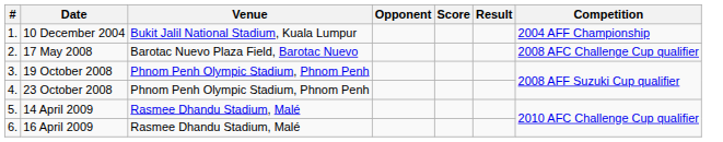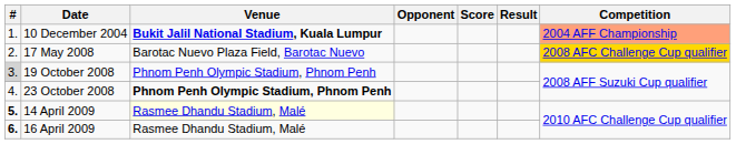10 December 2004 | Venue: normal -> bold
10 December 2004 | Competition: no background -> lightsalmon background
17 May 2008 | Competition: no background -> gold background
19 October 2008 | #: no background -> lightgrey background
23 October 2008 | Venue: normal -> bold
14 April 2009 | #: normal -> bold
14 April 2009 | Venue: no background -> lightyellow background
16 April 2009 | #: normal -> bold
